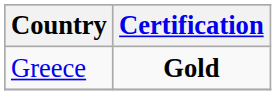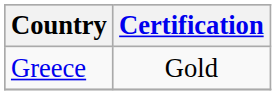Greece | Certification: bold -> normal
